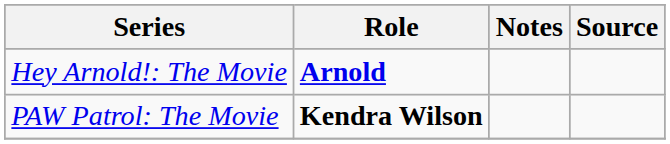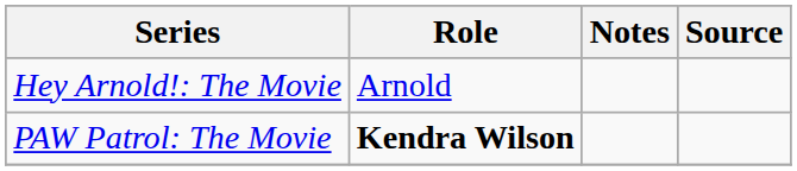Hey Arnold!: The Movie | Role: bold -> normal
